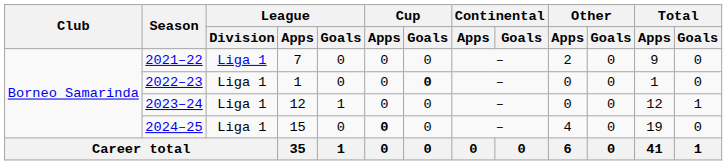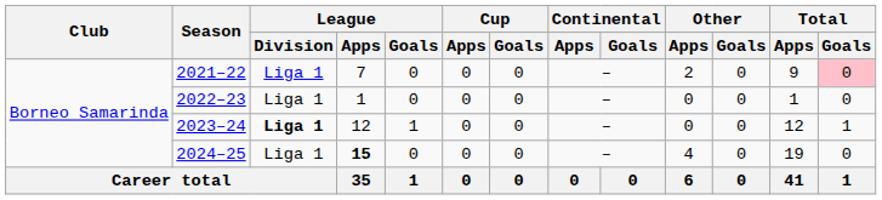2021–22 | Total / Goals: no background -> pink background
2022–23 | Cup / Goals: bold -> normal
2023–24 | League / Division: normal -> bold
2024–25 | League / Apps: normal -> bold
2024–25 | Cup / Apps: bold -> normal
